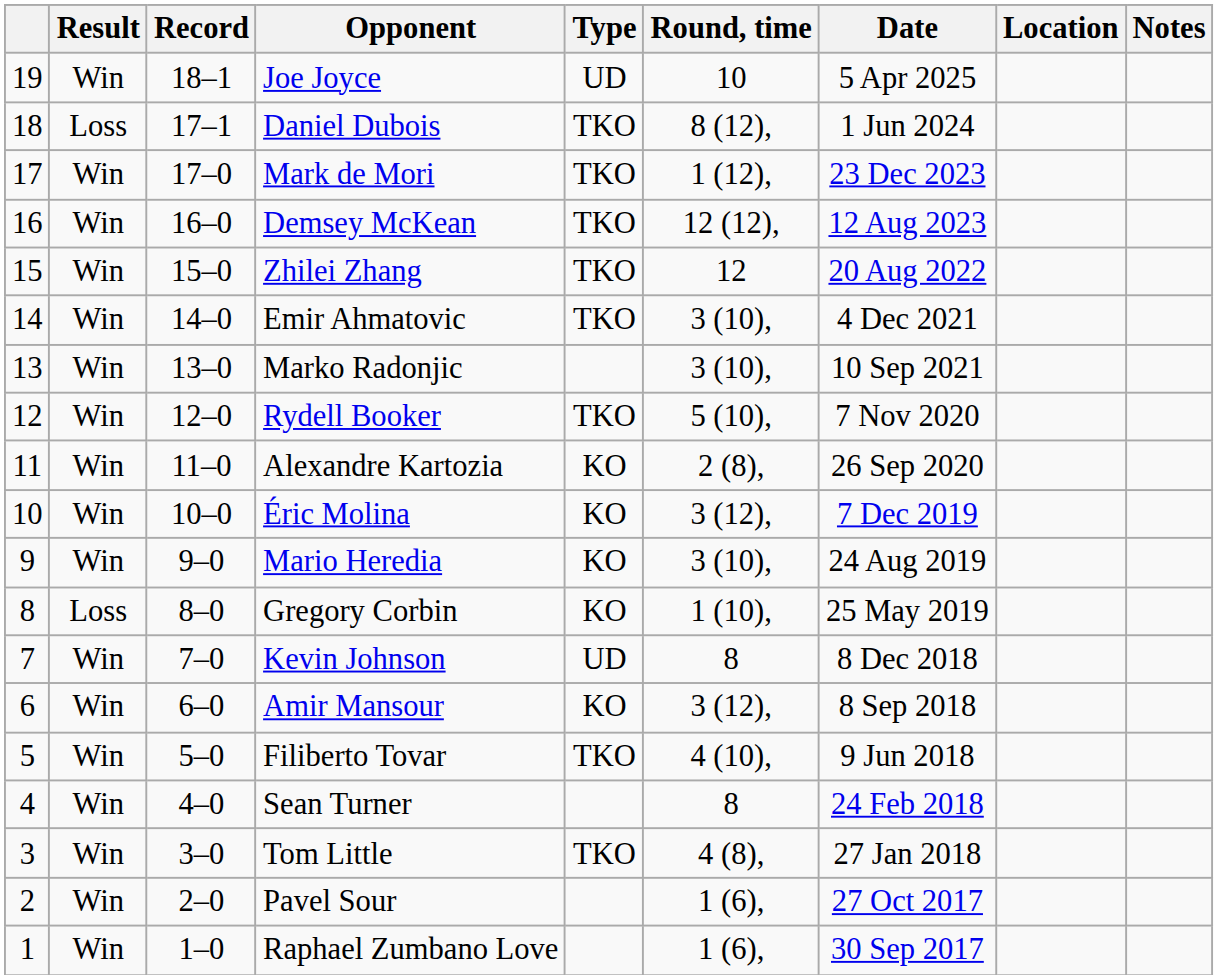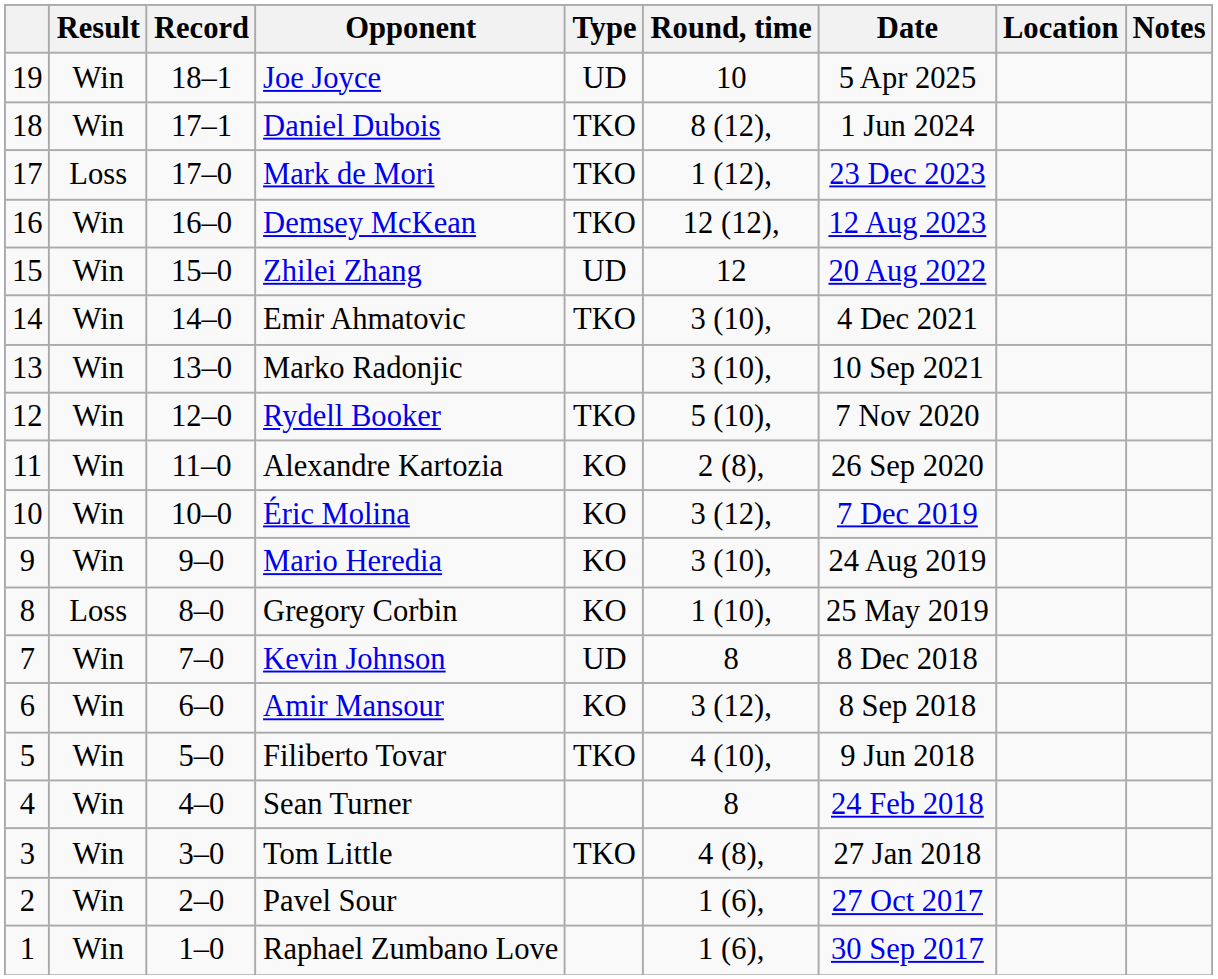Daniel Dubois | Result: Loss -> Win
Mark de Mori | Result: Win -> Loss
Zhilei Zhang | Type: TKO -> UD
